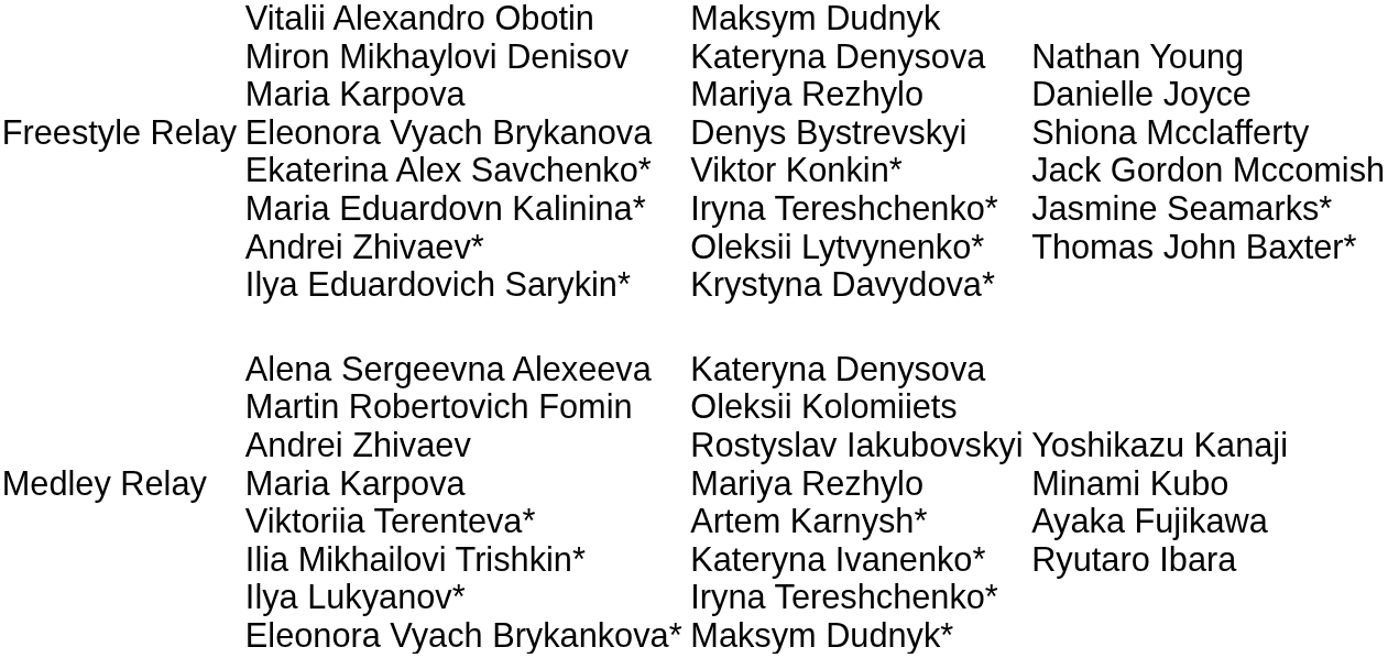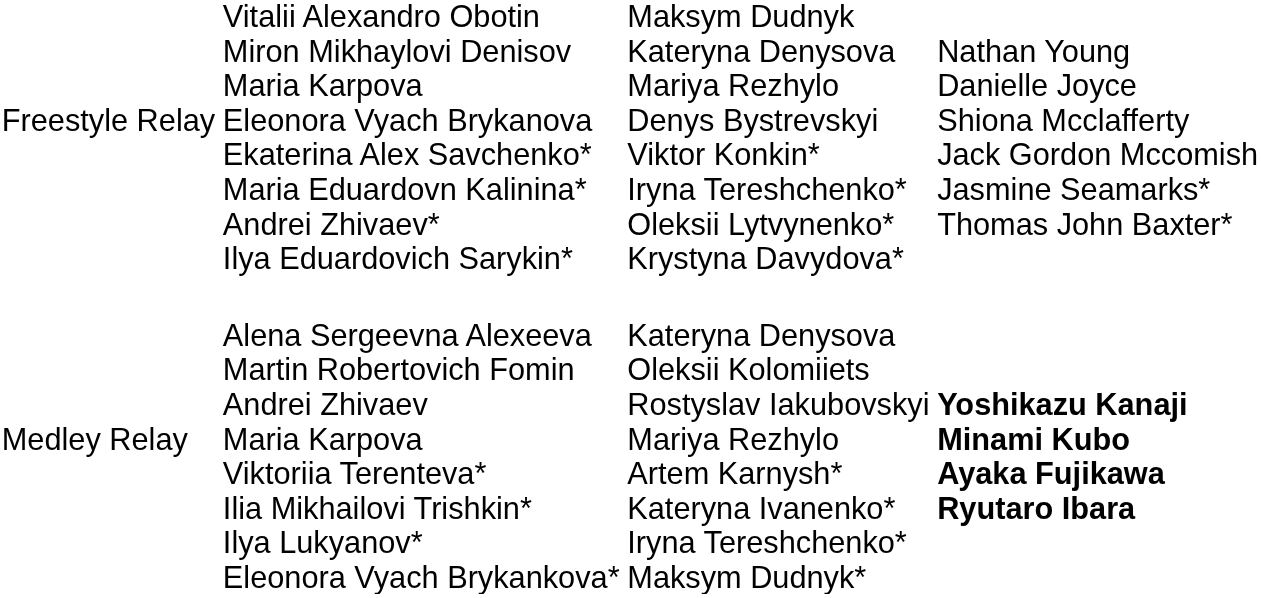Medley Relay | column 4: normal -> bold
